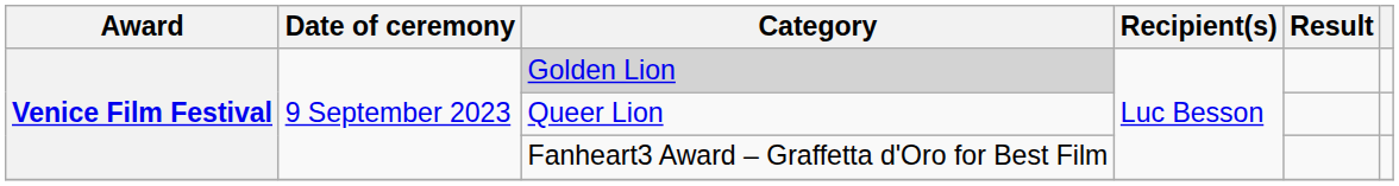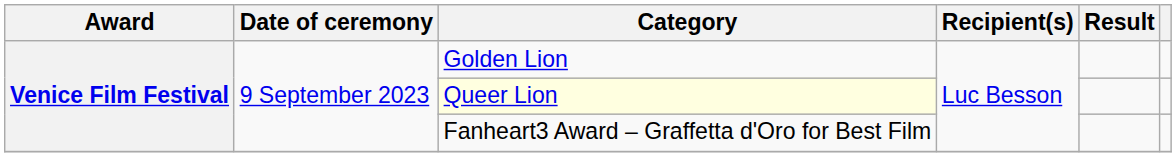Golden Lion | Category: lightgrey background -> no background
Queer Lion | Category: no background -> lightyellow background
